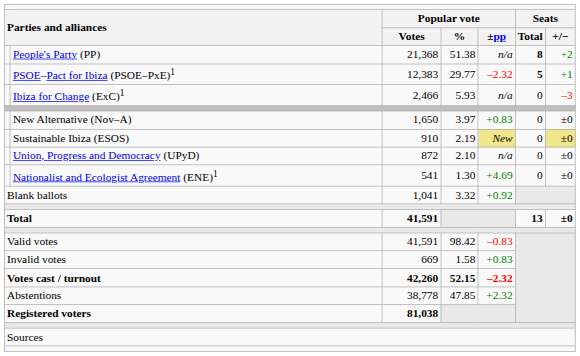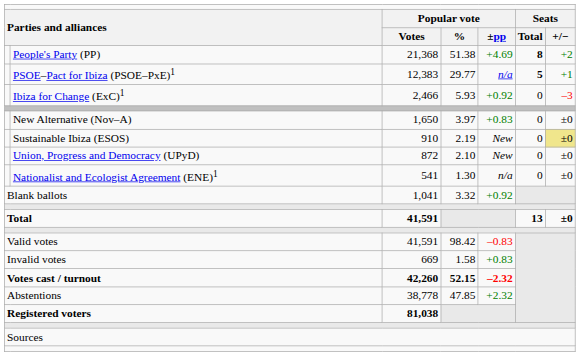People's Party (PP) | column 5: n/a -> +4.69
PSOE–Pact for Ibiza (PSOE–PxE)1 | column 5: –2.32 -> n/a
Ibiza for Change (ExC)1 | column 5: n/a -> +0.92
Sustainable Ibiza (ESOS) | column 5: khaki background -> no background
Union, Progress and Democracy (UPyD) | column 5: n/a -> New
Nationalist and Ecologist Agreement (ENE)1 | column 5: +4.69 -> n/a
